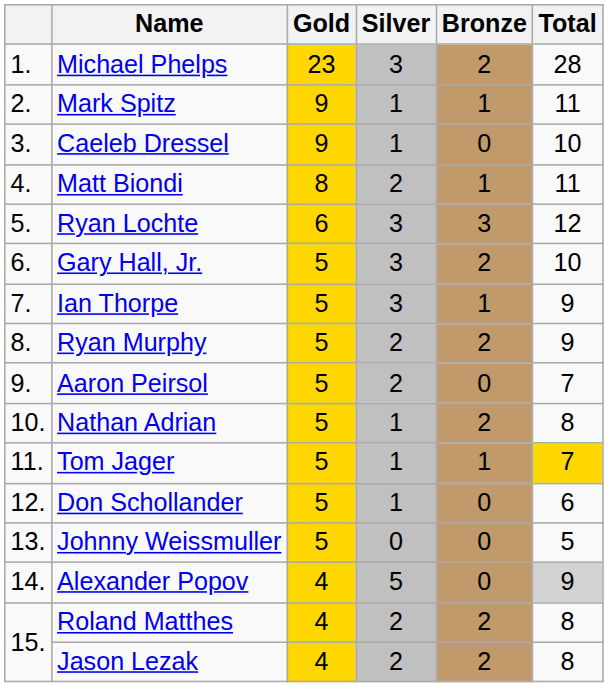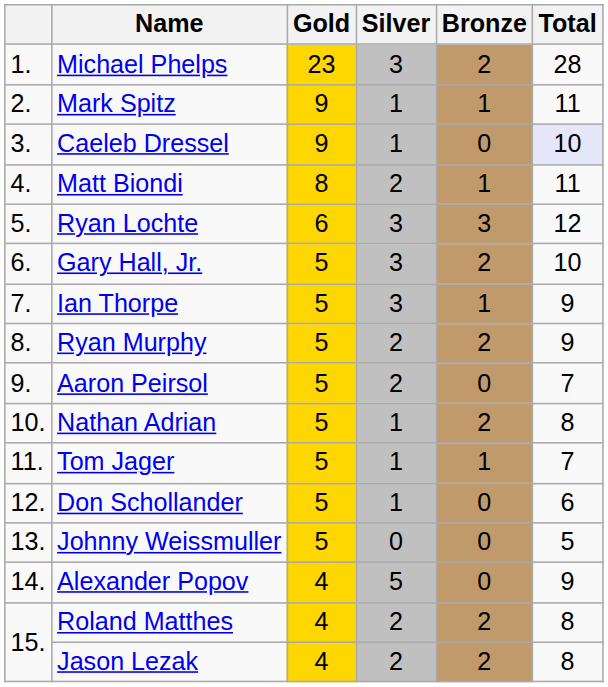Caeleb Dressel | Total: no background -> lavender background
Tom Jager | Total: gold background -> no background
Alexander Popov | Total: lightgrey background -> no background
